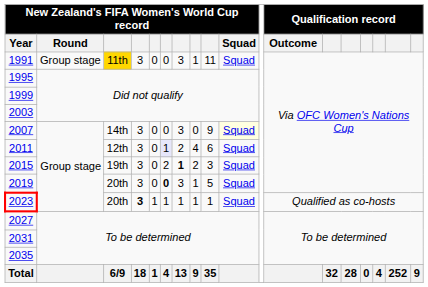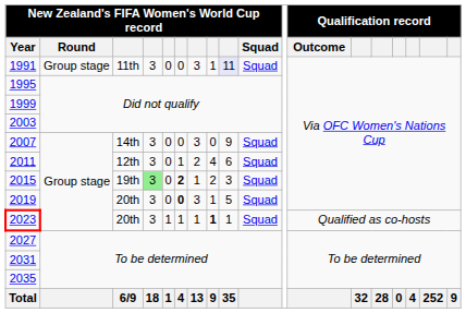1991 | column 3: gold background -> no background
1991 | column 9: no background -> lavender background
2007 | New Zealand's FIFA Women's World Cup record / Squad: lightyellow background -> no background
2011 | column 6: lavender background -> no background
2015 | column 4: no background -> lightgreen background
2015 | column 6: normal -> bold
2015 | column 7: bold -> normal
2023 | column 4: bold -> normal
2023 | column 8: normal -> bold
